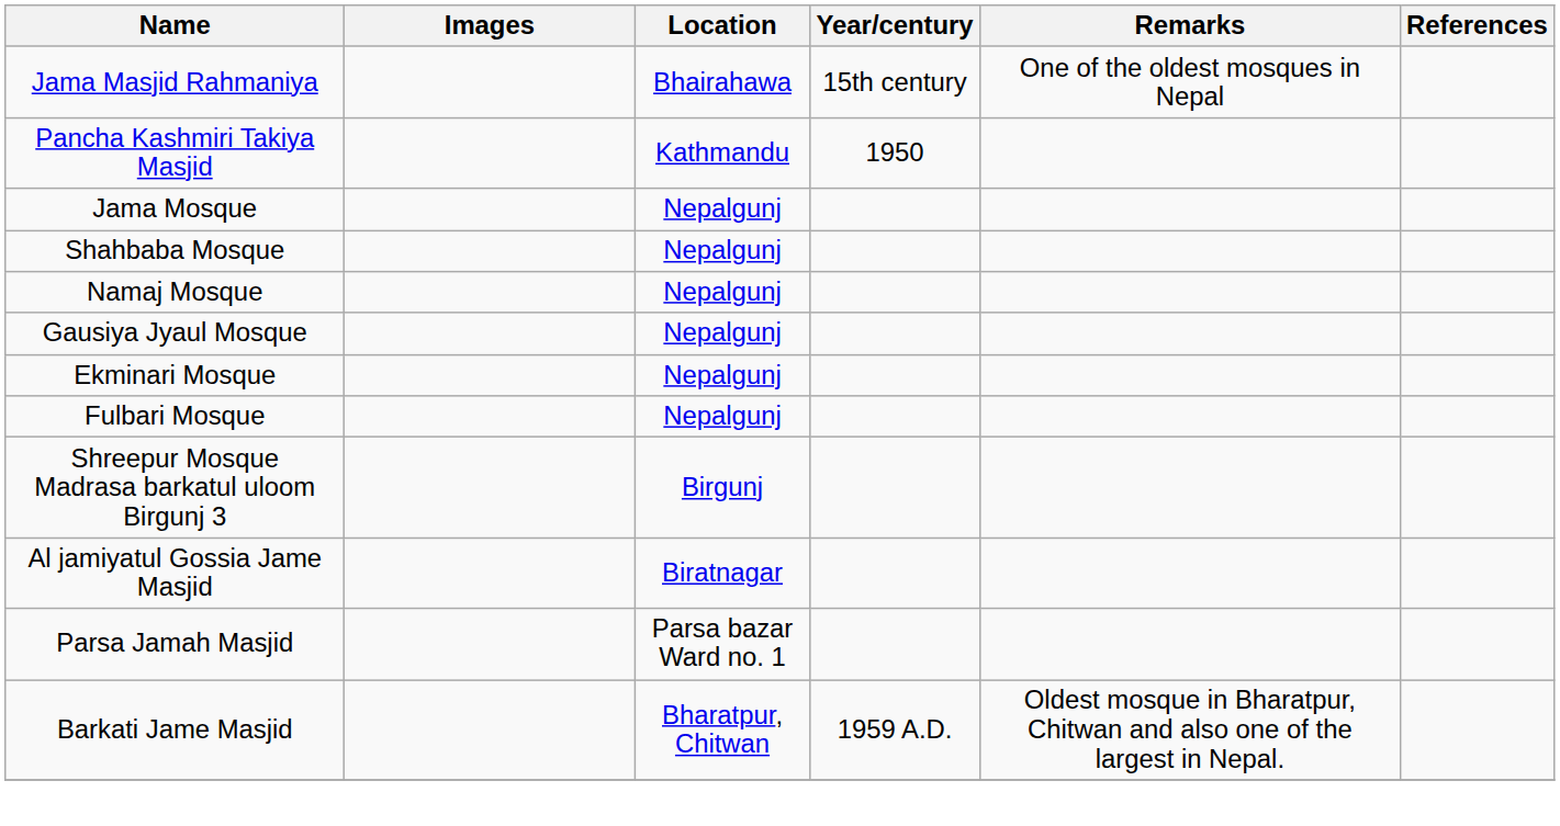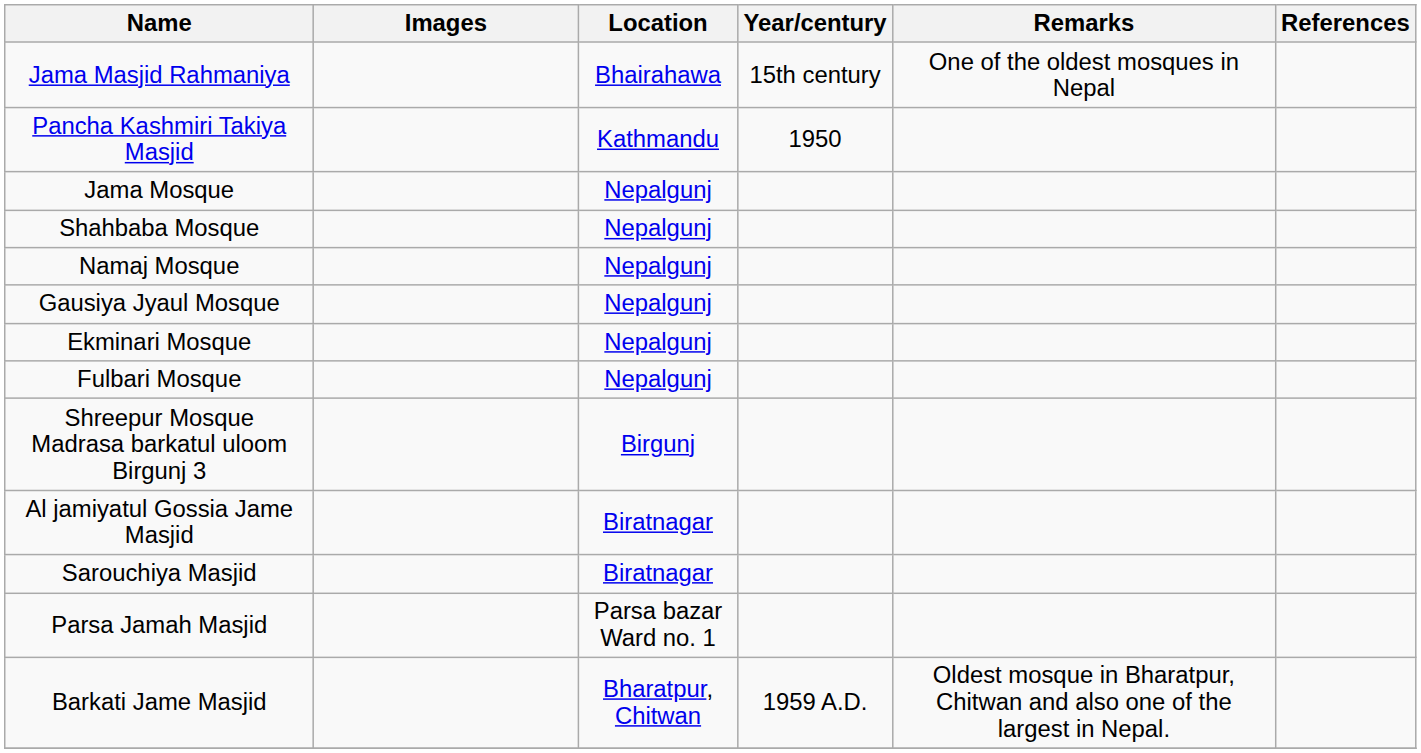+ row: Sarouchiya Masjid | Biratnagar
